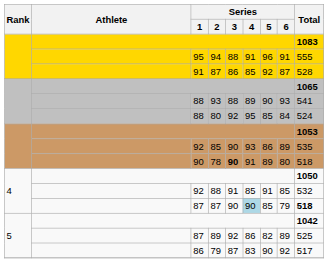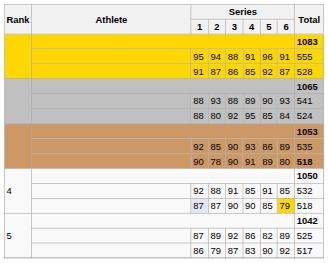78 | Series / 3: bold -> normal
78 | Total: normal -> bold
4 / 87 | Series / 1: no background -> lavender background
4 / 87 | Series / 4: lightblue background -> no background
4 / 87 | Series / 6: no background -> gold background
4 / 87 | Total: bold -> normal
